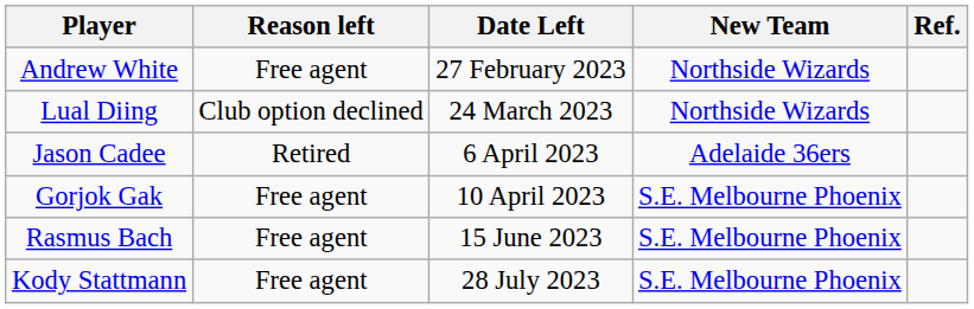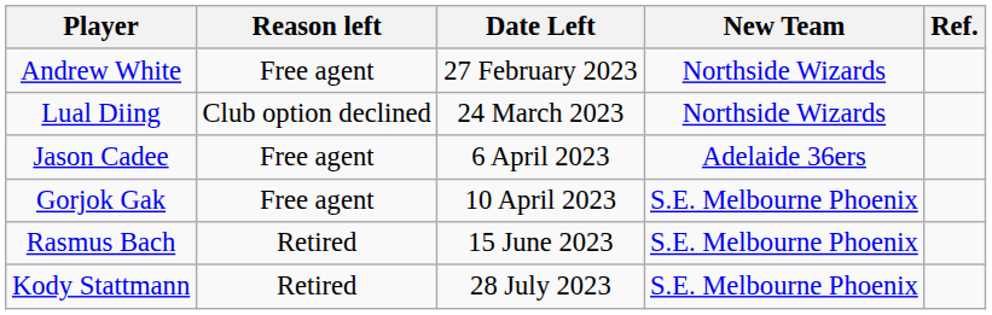Jason Cadee | Reason left: Retired -> Free agent
Rasmus Bach | Reason left: Free agent -> Retired
Kody Stattmann | Reason left: Free agent -> Retired
